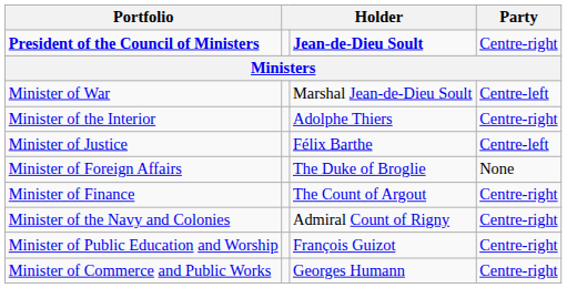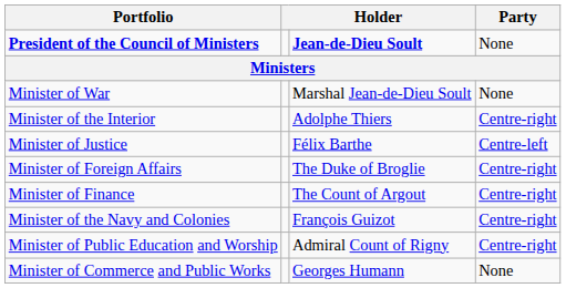President of the Council of Ministers | Party: Centre-right -> None
Minister of War | Party: Centre-left -> None
Minister of Foreign Affairs | Party: None -> Centre-right
Minister of the Navy and Colonies | column 3: Admiral Count of Rigny -> François Guizot
Minister of Public Education and Worship | column 3: François Guizot -> Admiral Count of Rigny
Minister of Commerce and Public Works | Party: Centre-right -> None
